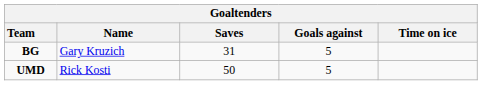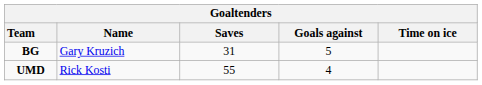UMD | Saves: 50 -> 55
UMD | Goals against: 5 -> 4
